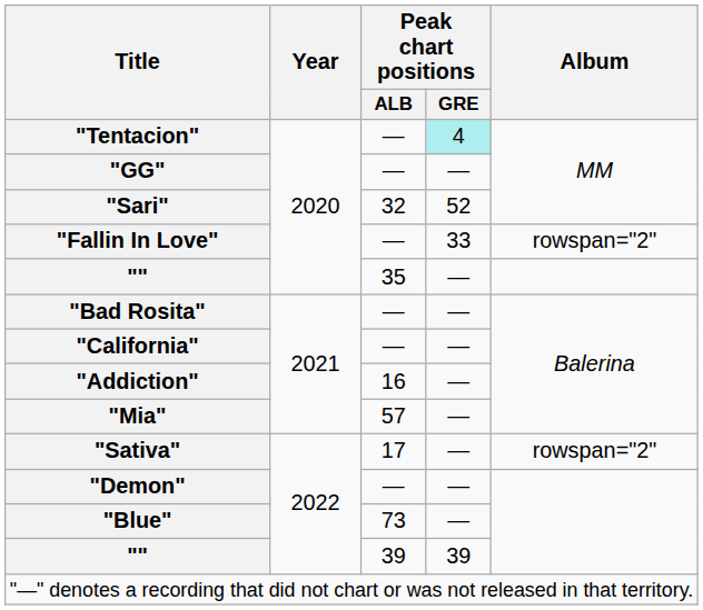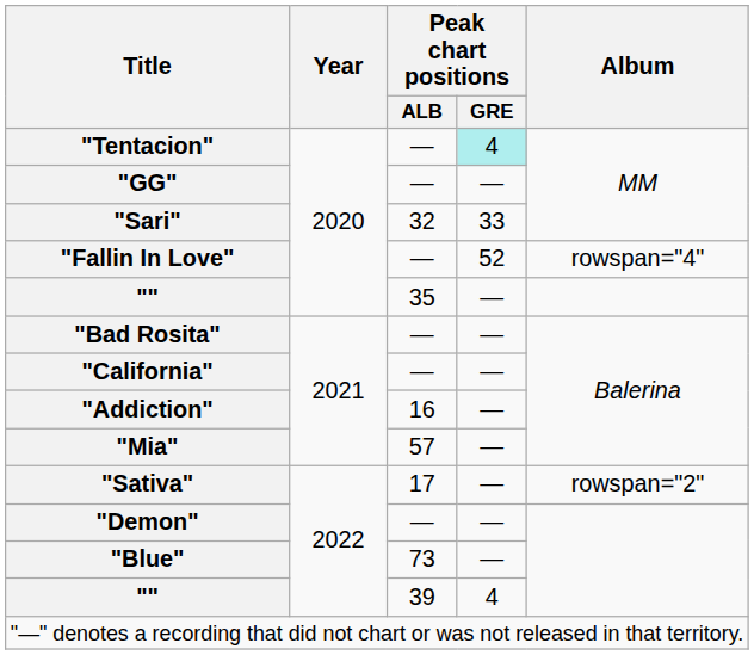"Sari" | Peak chart positions / GRE: 52 -> 33
"Fallin In Love" | Peak chart positions / GRE: 33 -> 52
"Fallin In Love" | Album: rowspan="2" -> rowspan="4"
"" / 39 | Peak chart positions / GRE: 39 -> 4
